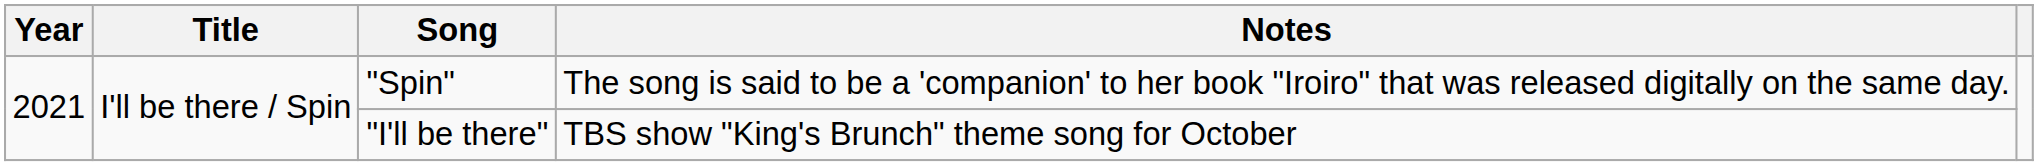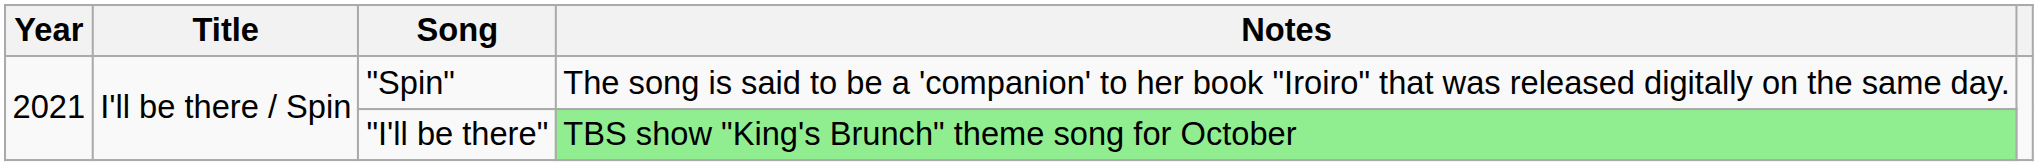"I'll be there" | Notes: no background -> lightgreen background
